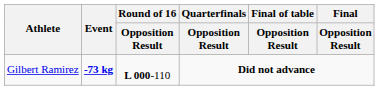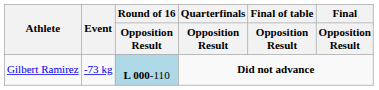Gilbert Ramirez | Event: bold -> normal
Gilbert Ramirez | Round of 16 / Opposition Result: no background -> lightblue background
